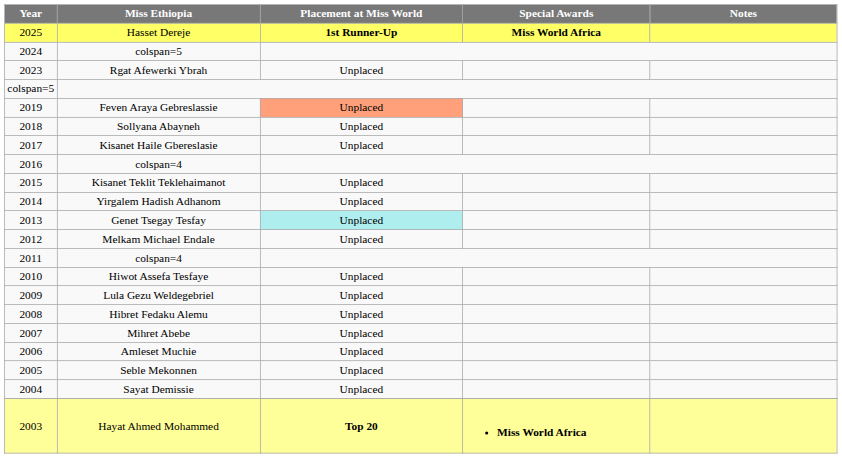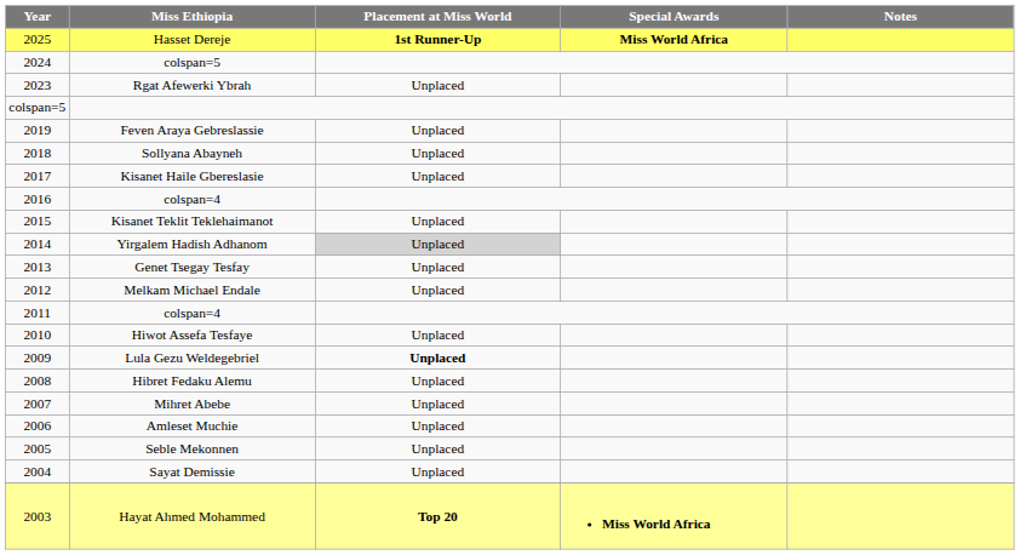Feven Araya Gebreslassie | Placement at Miss World: lightsalmon background -> no background
Yirgalem Hadish Adhanom | Placement at Miss World: no background -> lightgrey background
Genet Tsegay Tesfay | Placement at Miss World: paleturquoise background -> no background
Lula Gezu Weldegebriel | Placement at Miss World: normal -> bold
